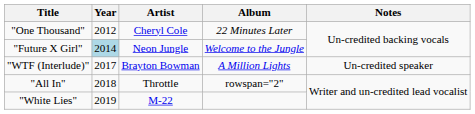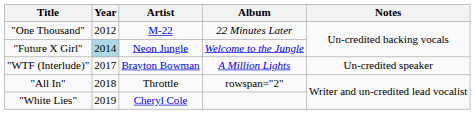"One Thousand" | Artist: Cheryl Cole -> M-22
"White Lies" | Artist: M-22 -> Cheryl Cole
